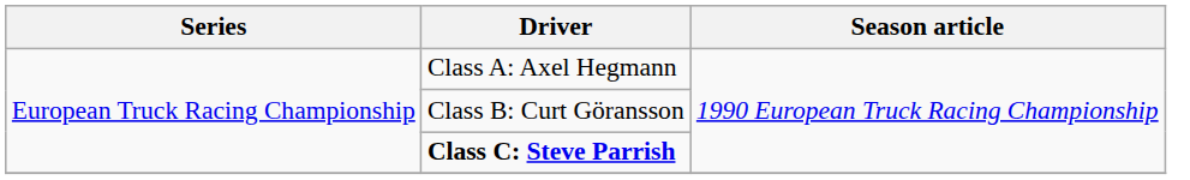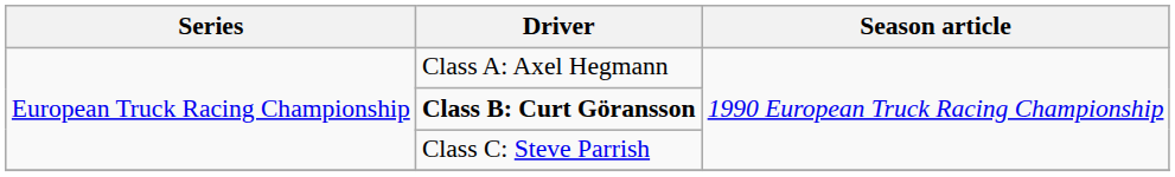Class B: Curt Göransson | Driver: normal -> bold
Class C: Steve Parrish | Driver: bold -> normal
